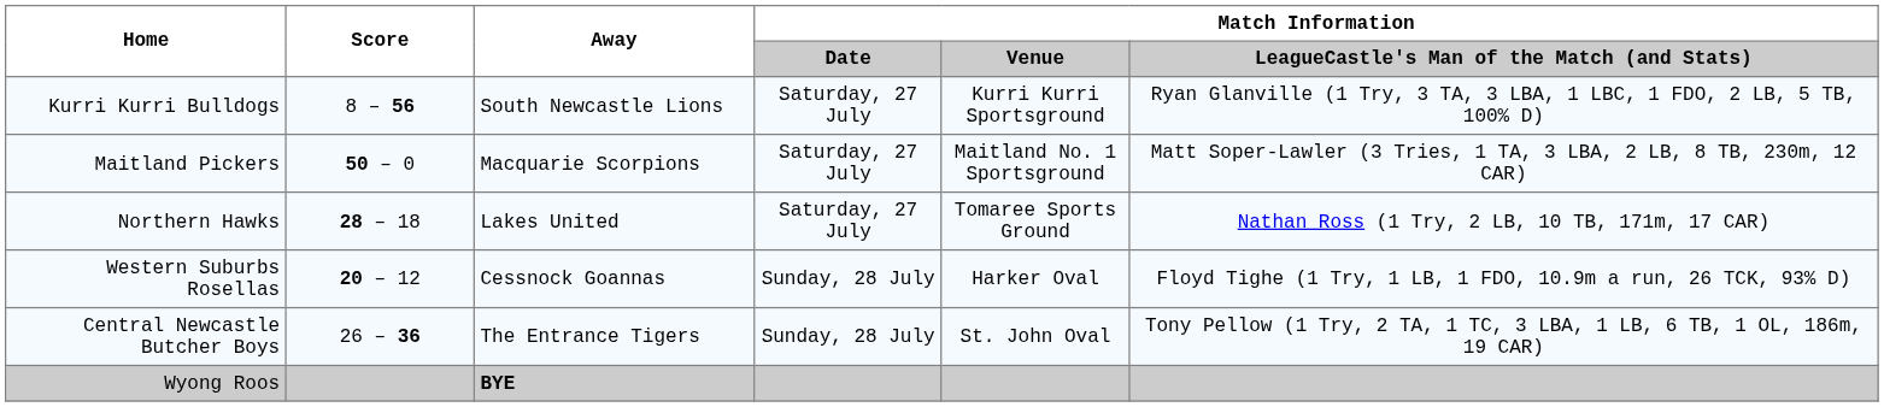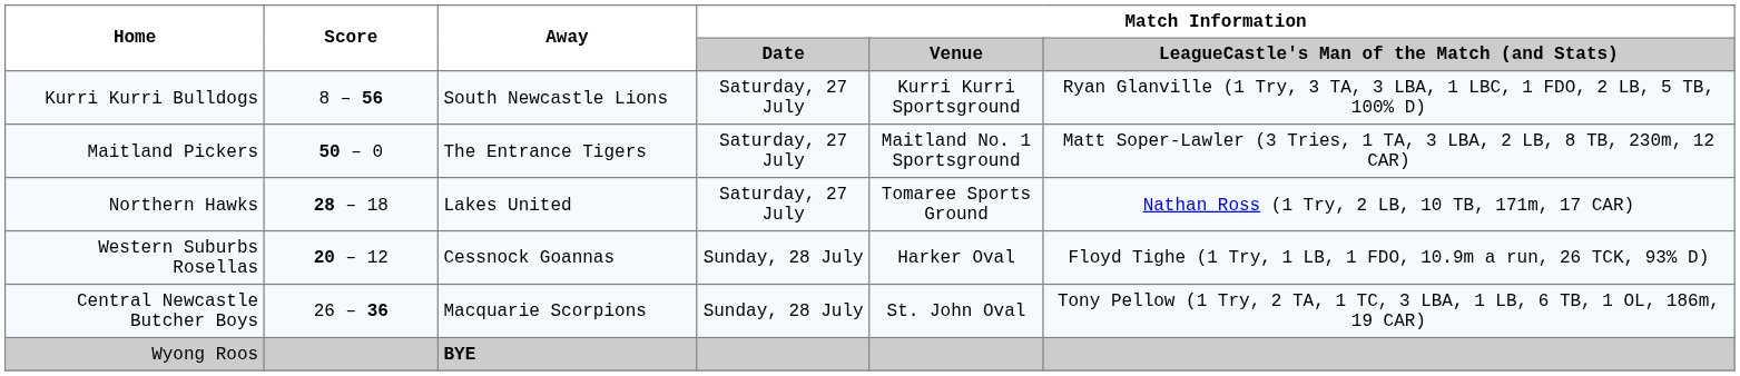Maitland Pickers | Away: Macquarie Scorpions -> The Entrance Tigers
Central Newcastle Butcher Boys | Away: The Entrance Tigers -> Macquarie Scorpions
